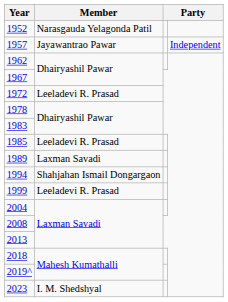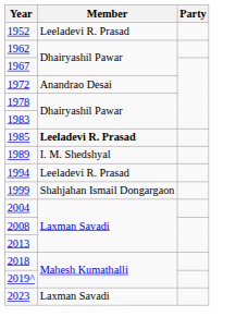1952 | Member: Narasgauda Yelagonda Patil -> Leeladevi R. Prasad
- row: 1957 | Jayawantrao Pawar | Independent
1972 | Member: Leeladevi R. Prasad -> Anandrao Desai
1985 | Member: normal -> bold
1989 | Member: Laxman Savadi -> I. M. Shedshyal
1994 | Member: Shahjahan Ismail Dongargaon -> Leeladevi R. Prasad
1999 | Member: Leeladevi R. Prasad -> Shahjahan Ismail Dongargaon
2023 | Member: I. M. Shedshyal -> Laxman Savadi
